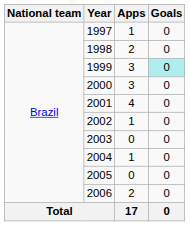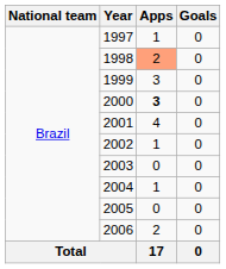1998 | Apps: no background -> lightsalmon background
1999 | Goals: paleturquoise background -> no background
2000 | Apps: normal -> bold
